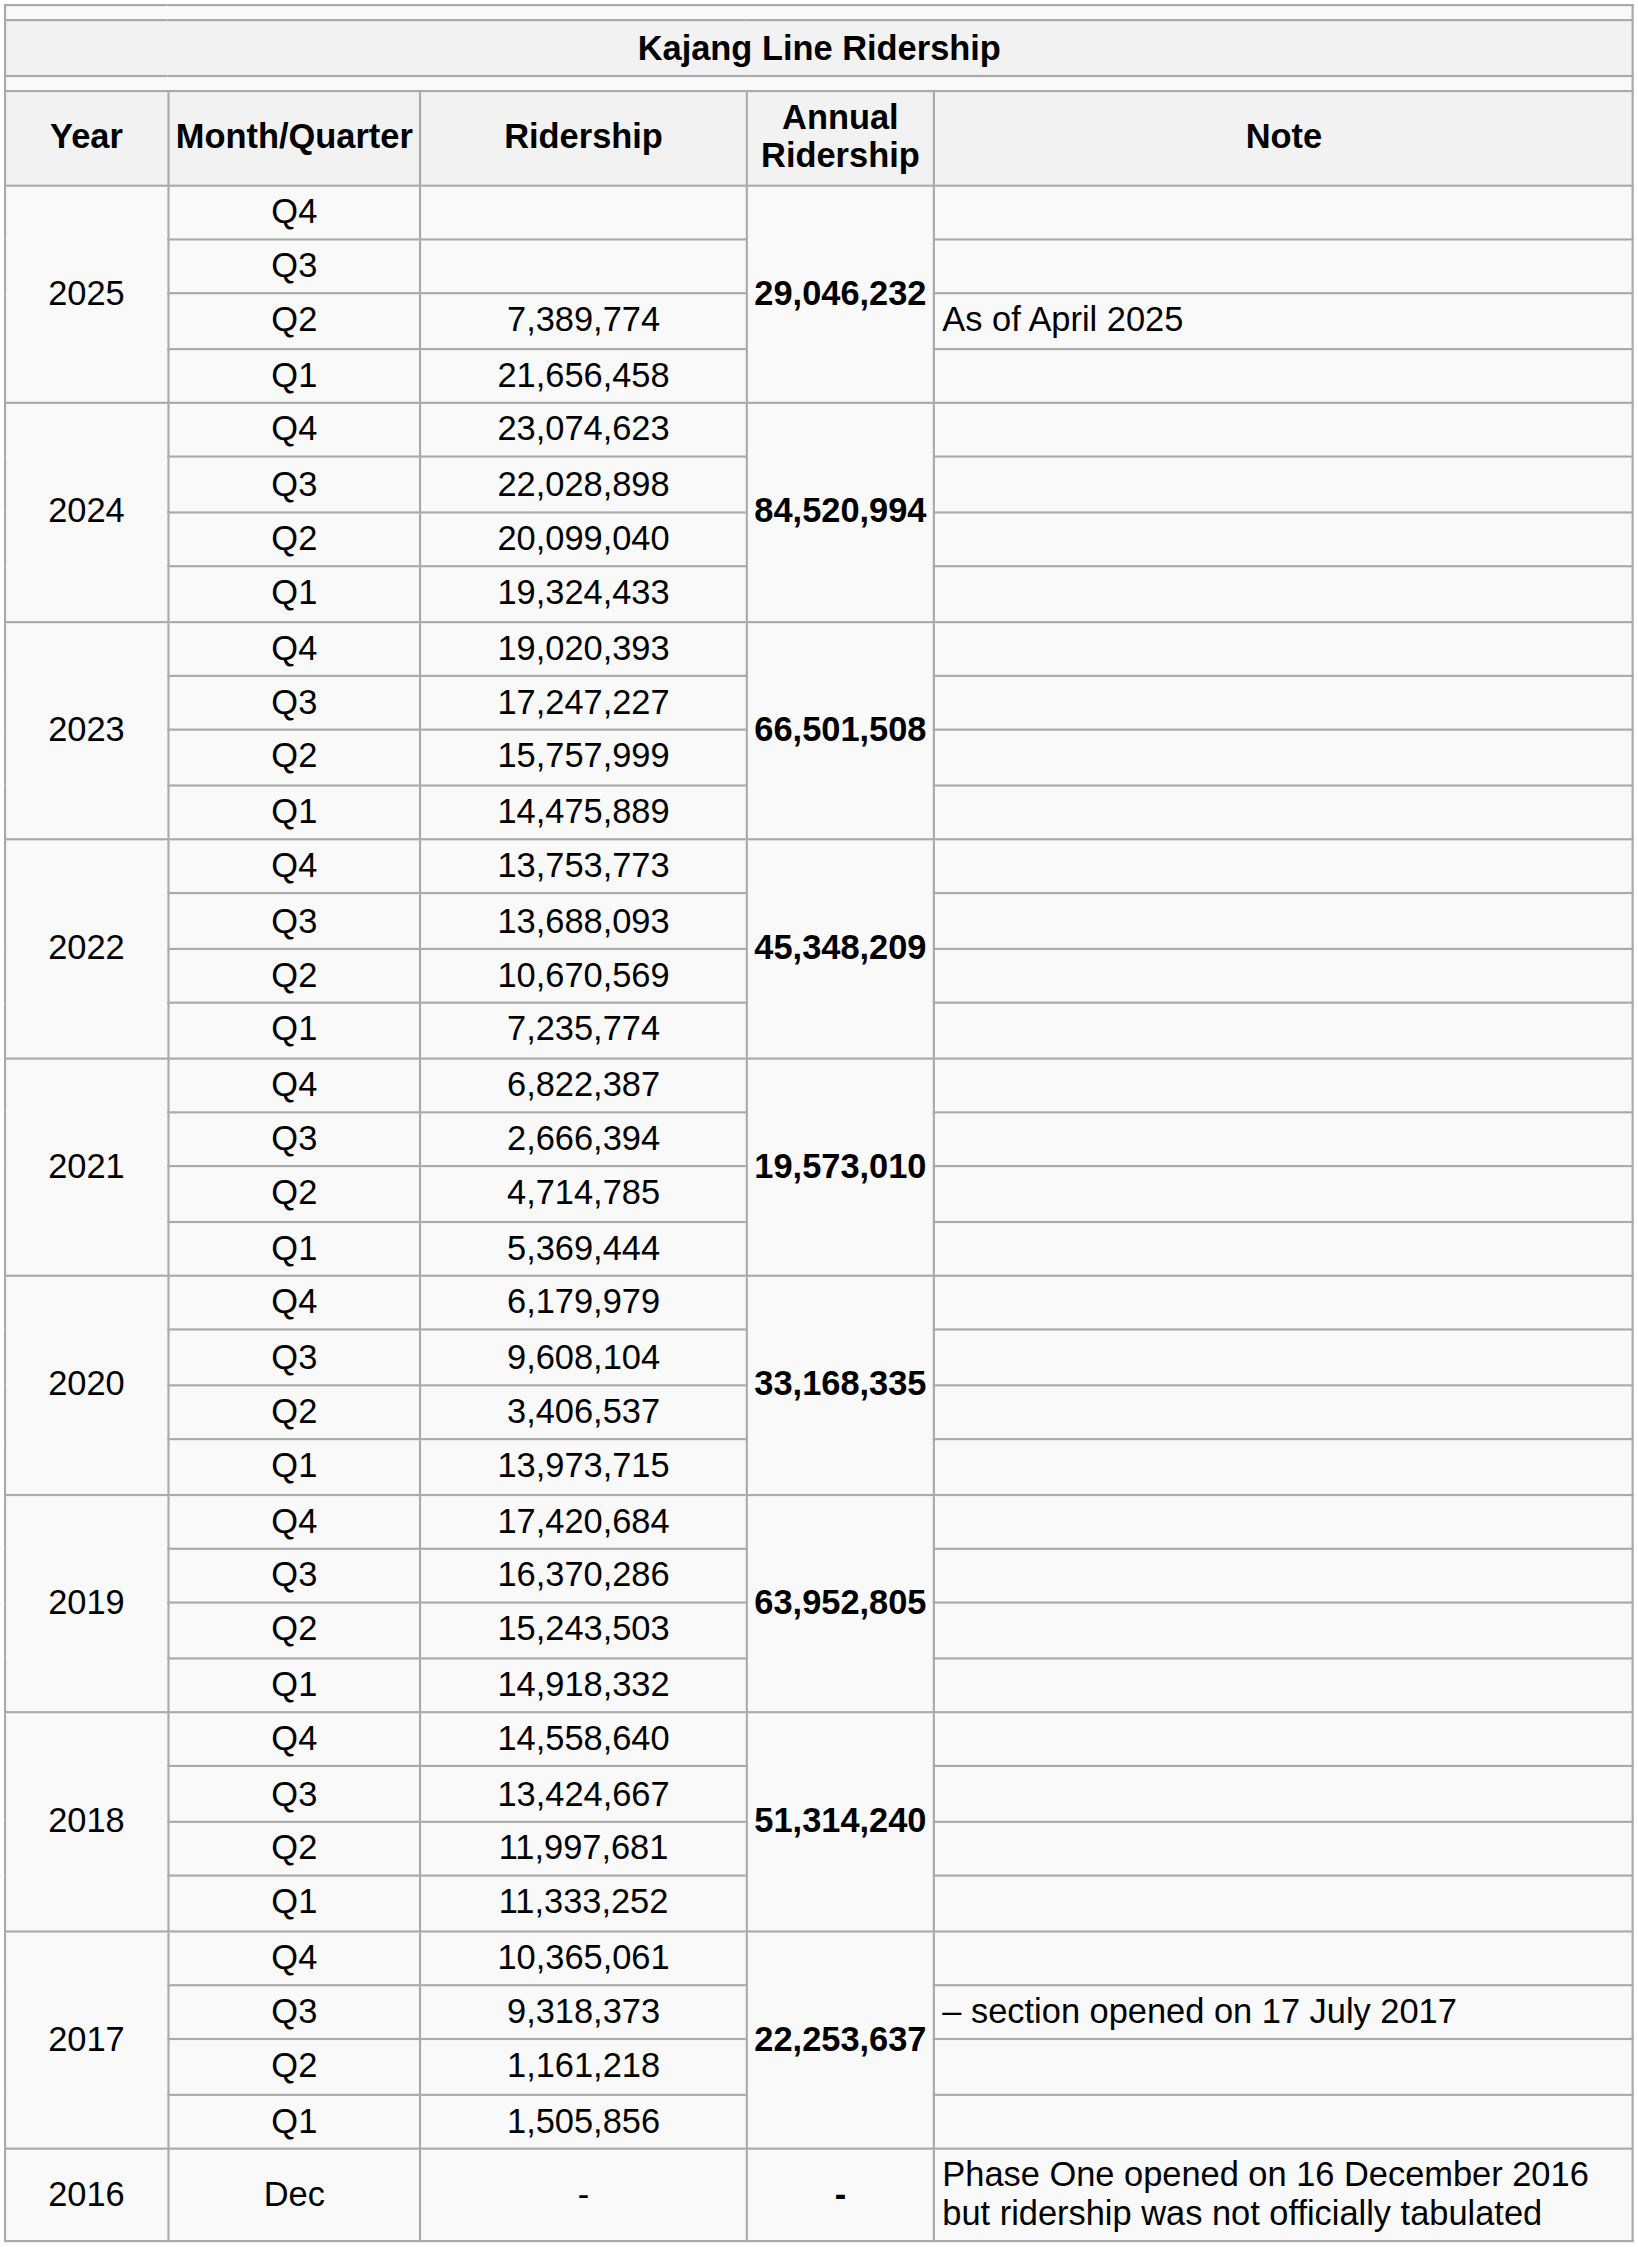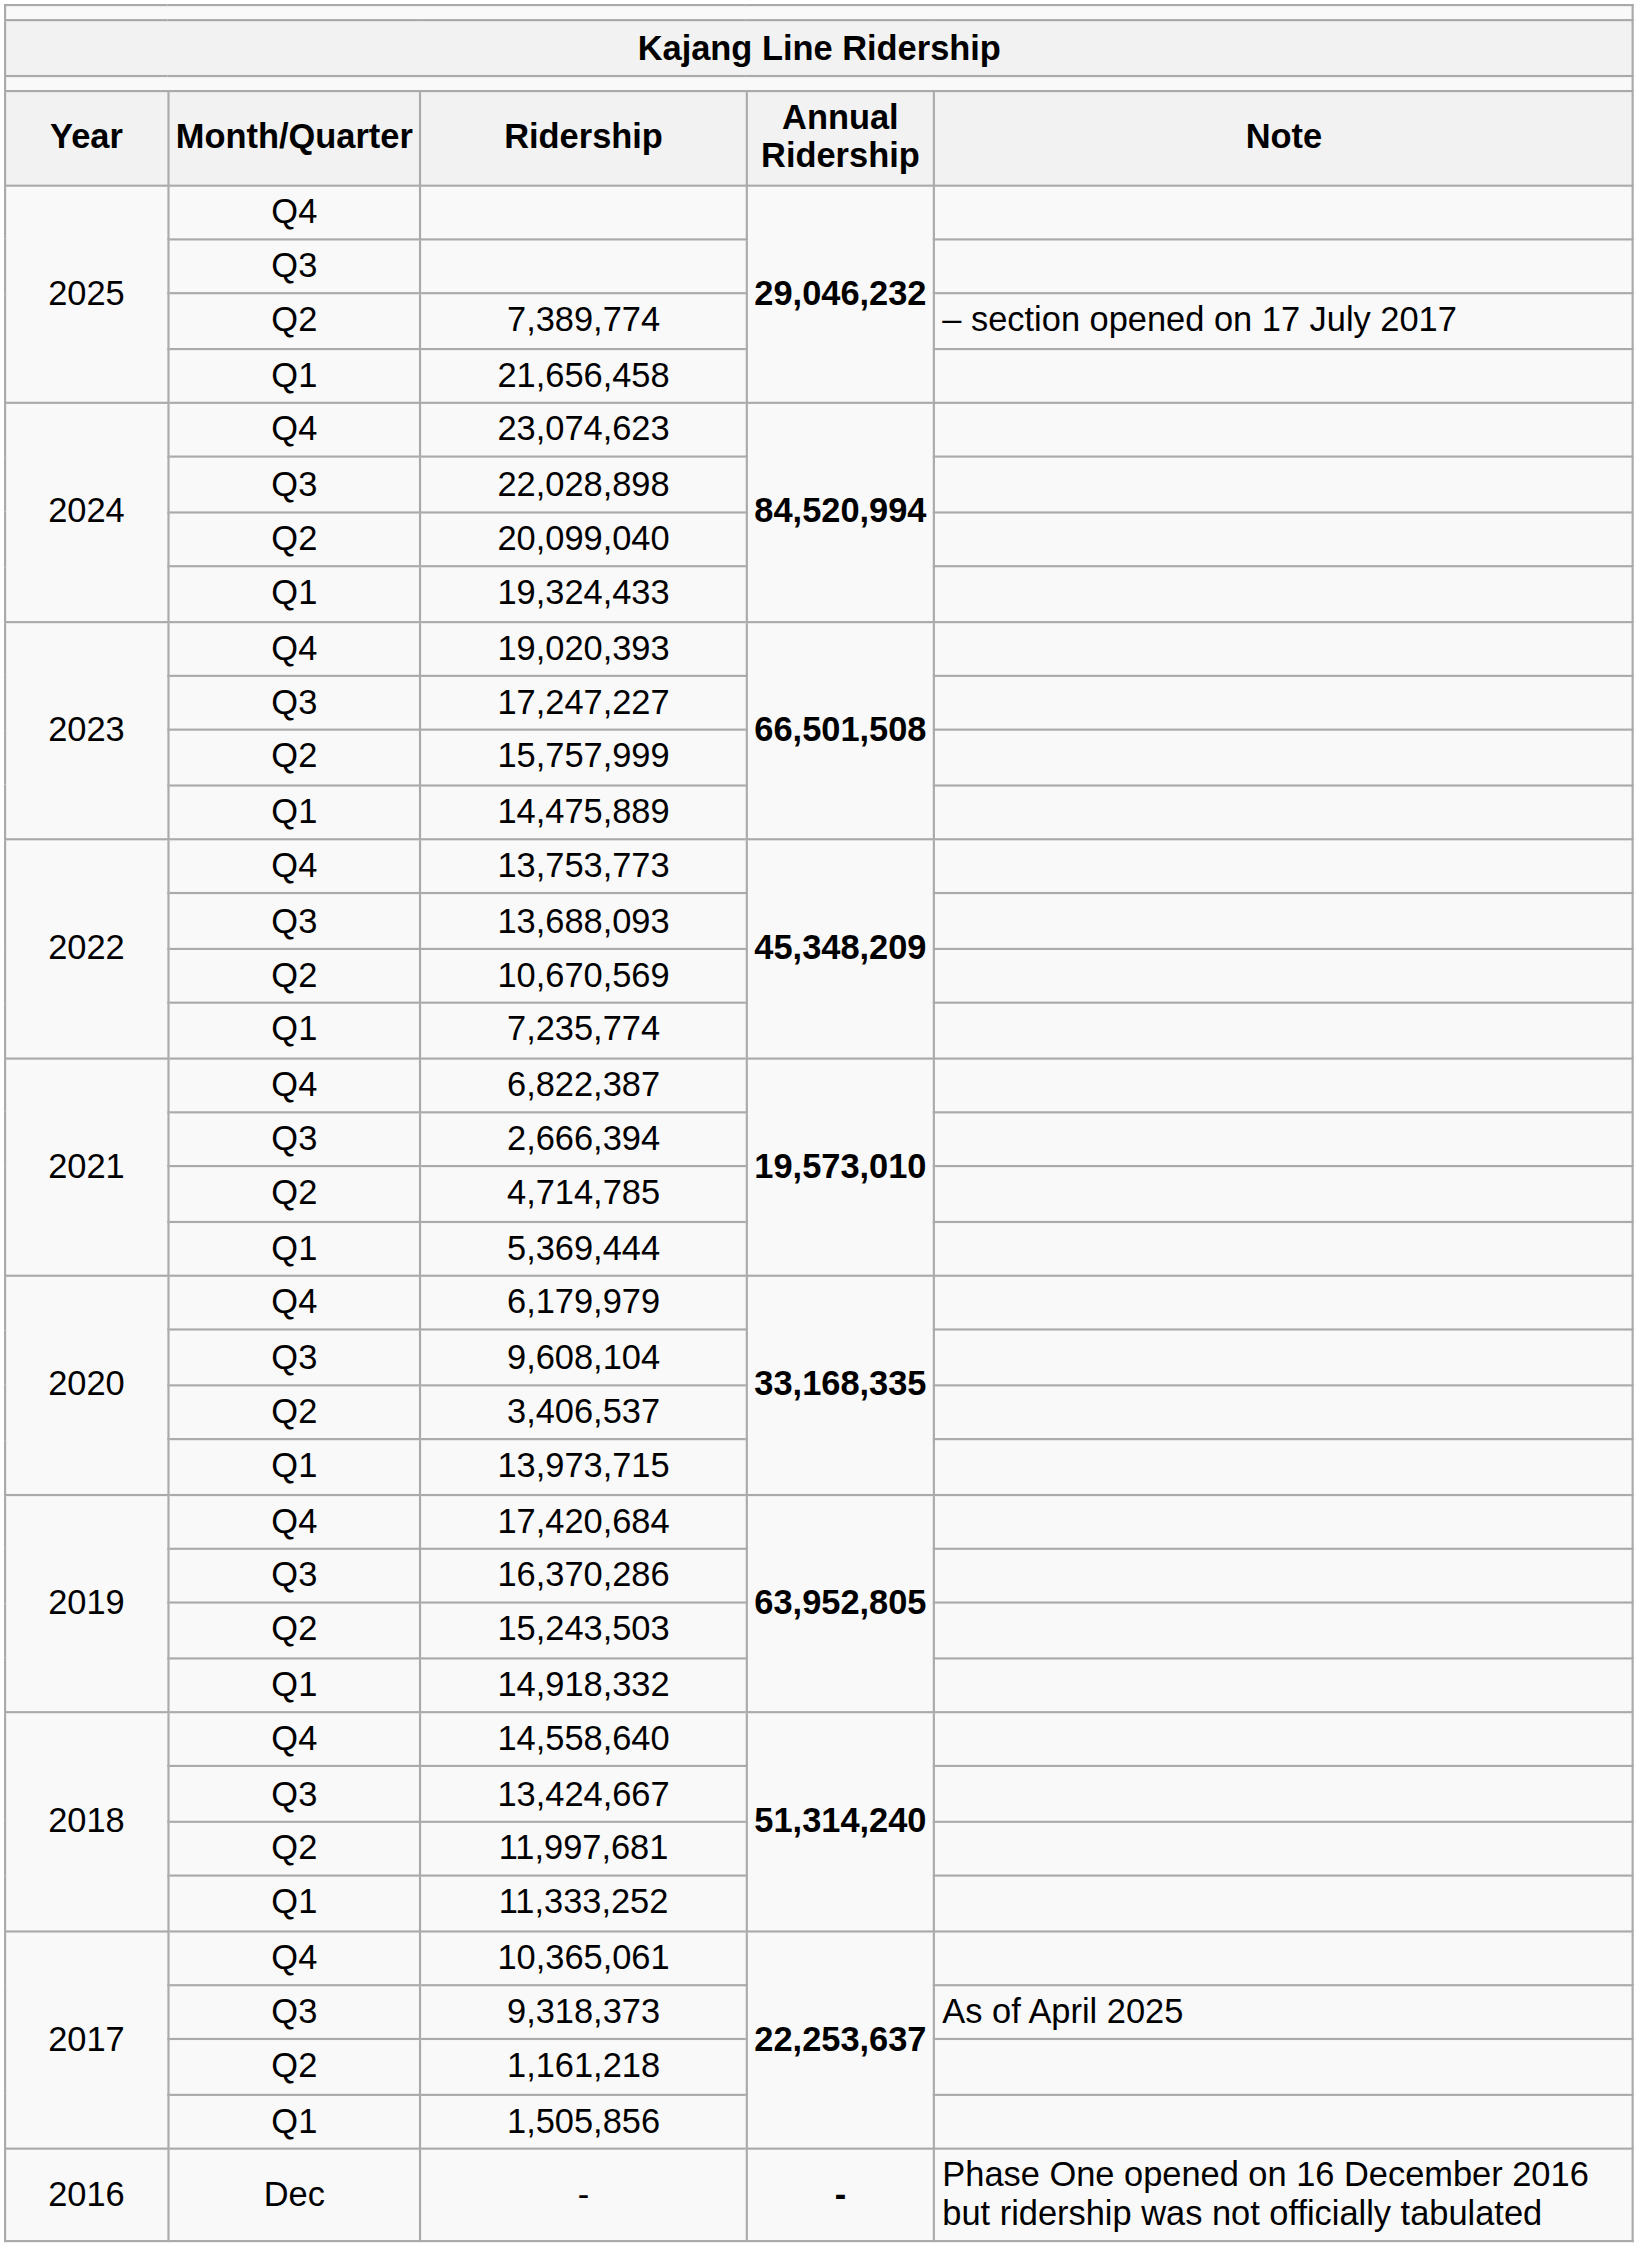7,389,774 | column 5: As of April 2025 -> – section opened on 17 July 2017
9,318,373 | column 5: – section opened on 17 July 2017 -> As of April 2025
